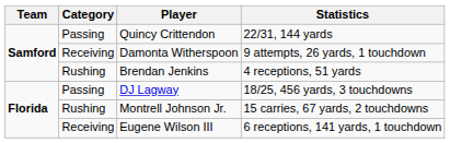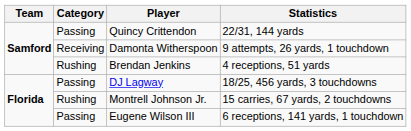Eugene Wilson III | Category: Receiving -> Passing
